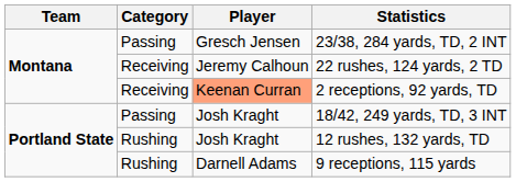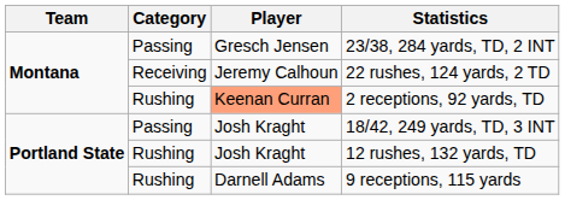2 receptions, 92 yards, TD | Category: Receiving -> Rushing
